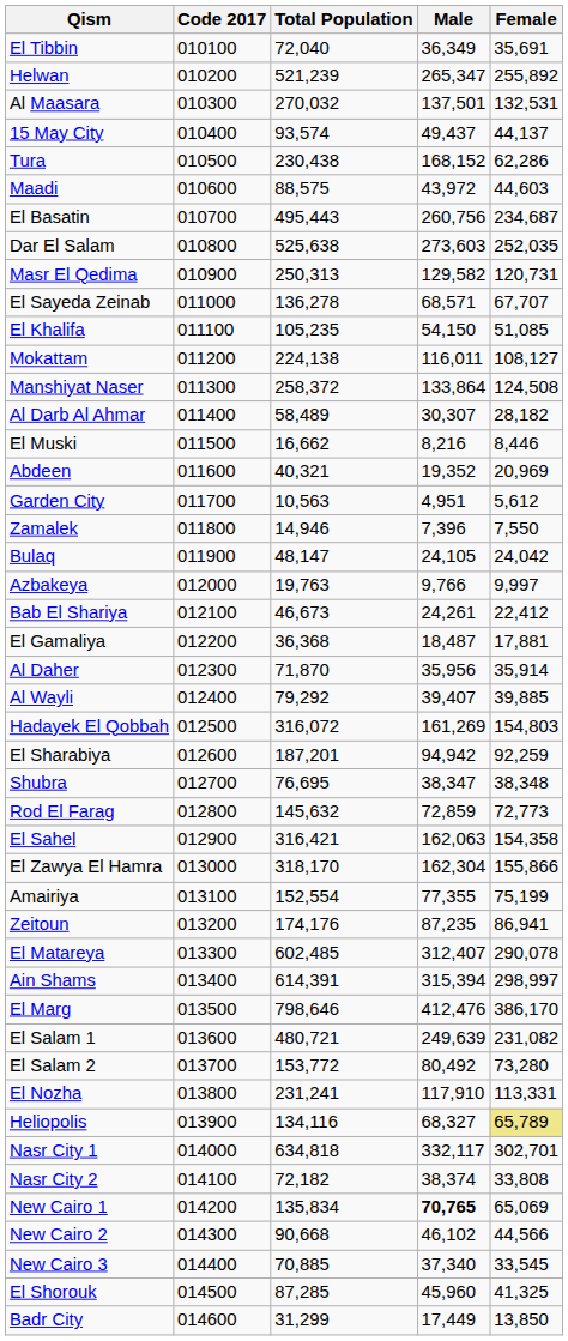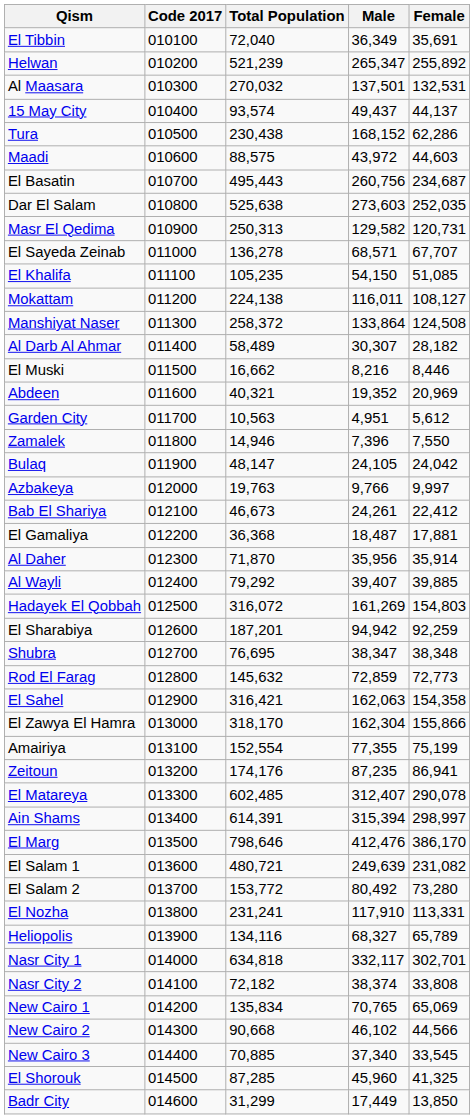Heliopolis | Female: khaki background -> no background
New Cairo 1 | Male: bold -> normal
